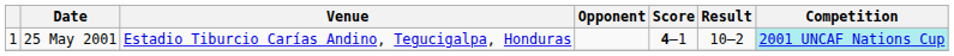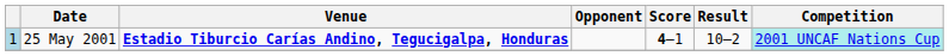25 May 2001 | column 1: no background -> lightblue background
25 May 2001 | Venue: normal -> bold
